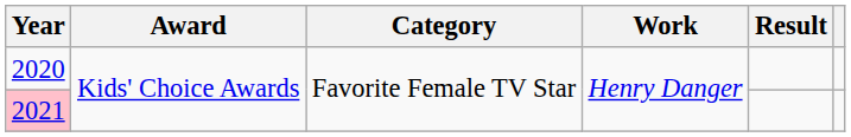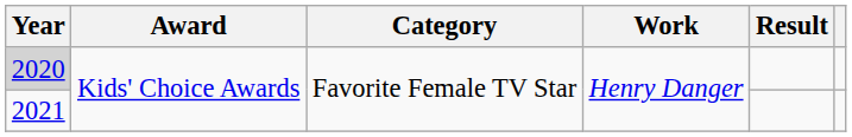2020 | Year: no background -> lightgrey background
2021 | Year: pink background -> no background
